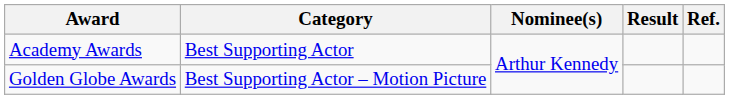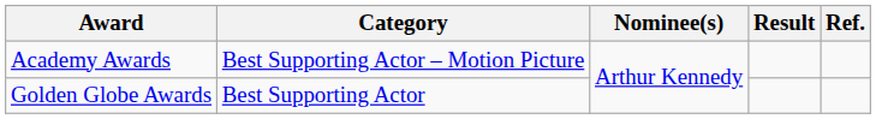Academy Awards | Category: Best Supporting Actor -> Best Supporting Actor – Motion Picture
Golden Globe Awards | Category: Best Supporting Actor – Motion Picture -> Best Supporting Actor
